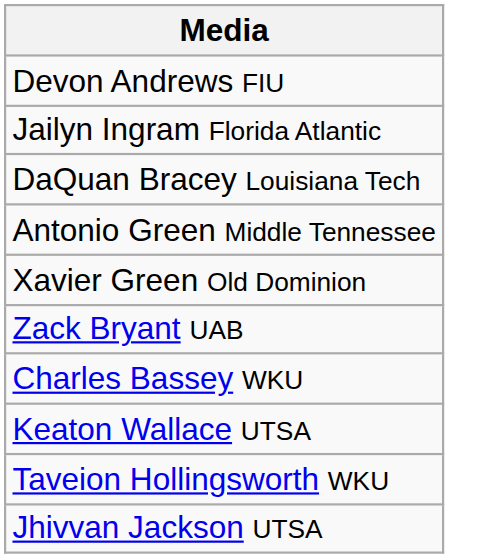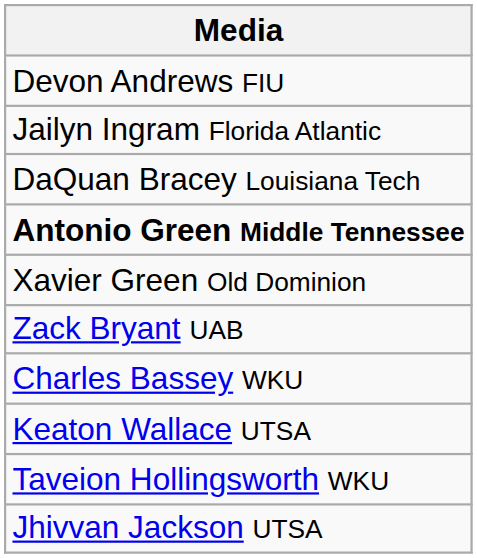row 5 | column 1: normal -> bold
